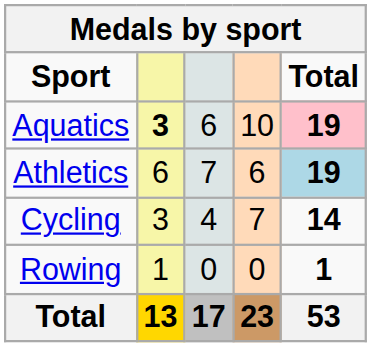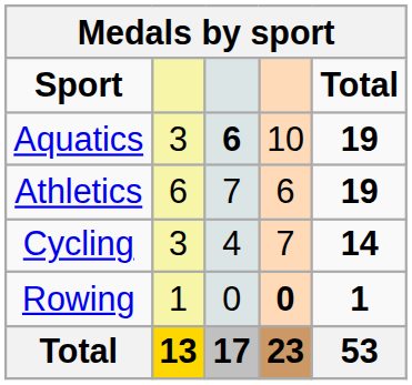Aquatics | column 2: bold -> normal
Aquatics | column 3: normal -> bold
Aquatics | Total: pink background -> no background
Athletics | Total: lightblue background -> no background
Rowing | column 4: normal -> bold
